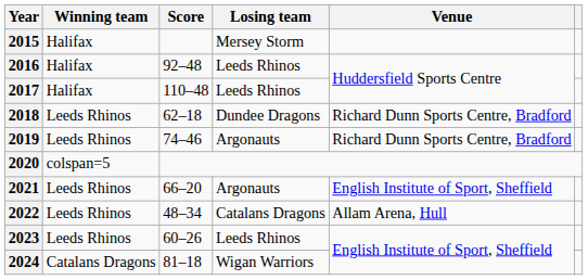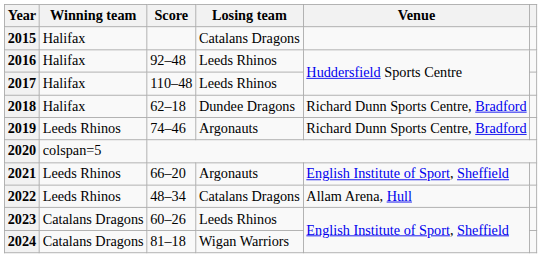2015 | Losing team: Mersey Storm -> Catalans Dragons
2018 | Winning team: Leeds Rhinos -> Halifax
2023 | Winning team: Leeds Rhinos -> Catalans Dragons
